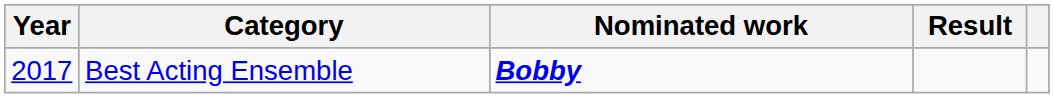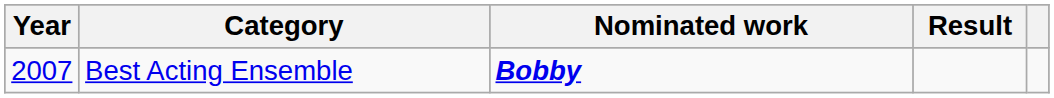Best Acting Ensemble | Year: 2017 -> 2007
